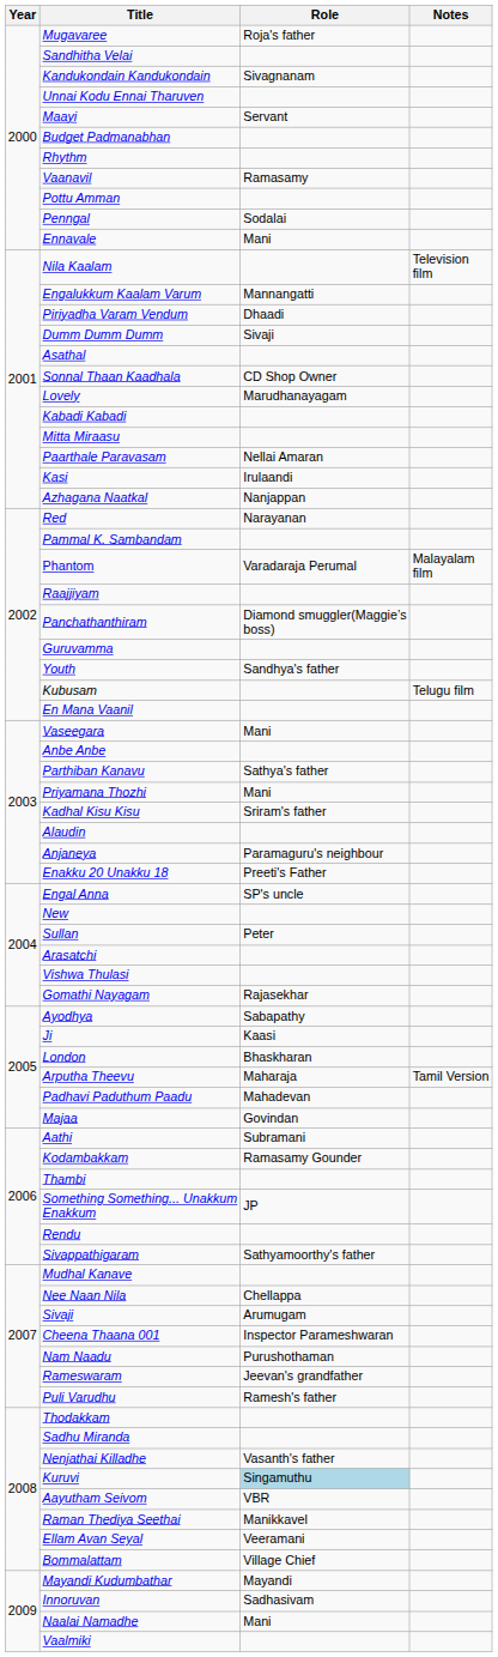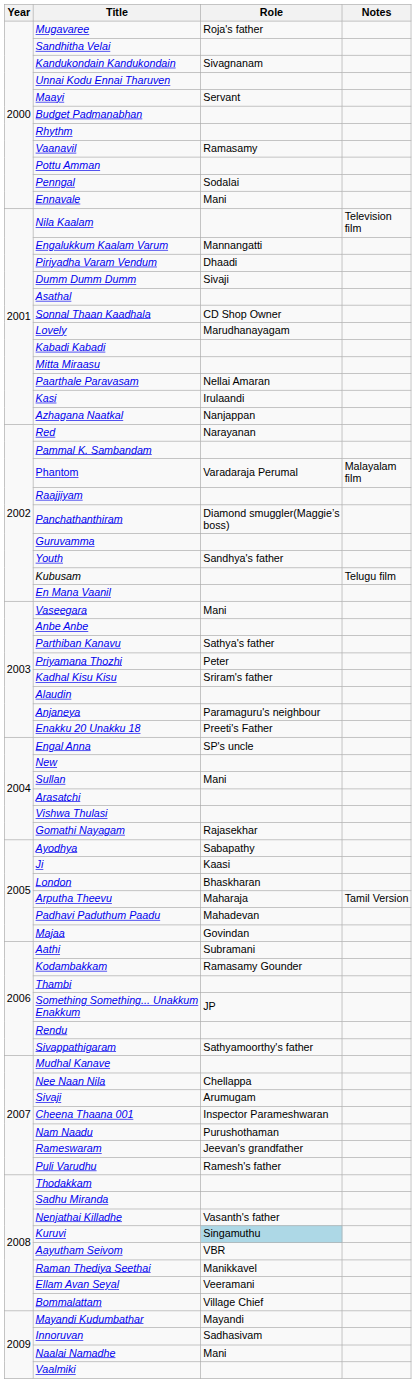Priyamana Thozhi | Role: Mani -> Peter
Sullan | Role: Peter -> Mani
